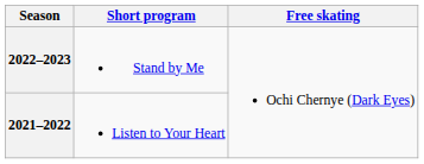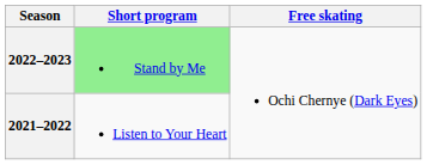2022–2023 | Short program: no background -> lightgreen background
